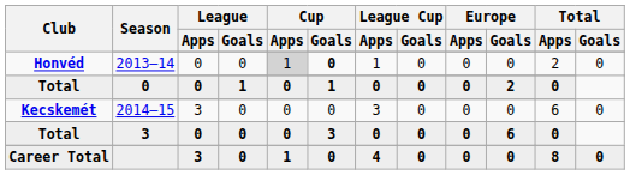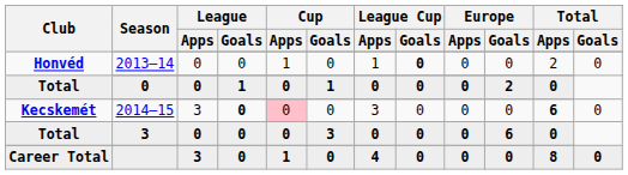2013–14 | Cup / Apps: lightgrey background -> no background
2013–14 | Cup / Goals: bold -> normal
2013–14 | League Cup / Goals: normal -> bold
2014–15 | League / Goals: normal -> bold
2014–15 | Cup / Apps: no background -> pink background
2014–15 | Total / Apps: normal -> bold
